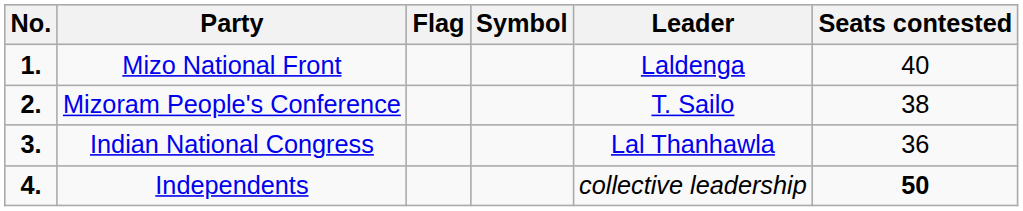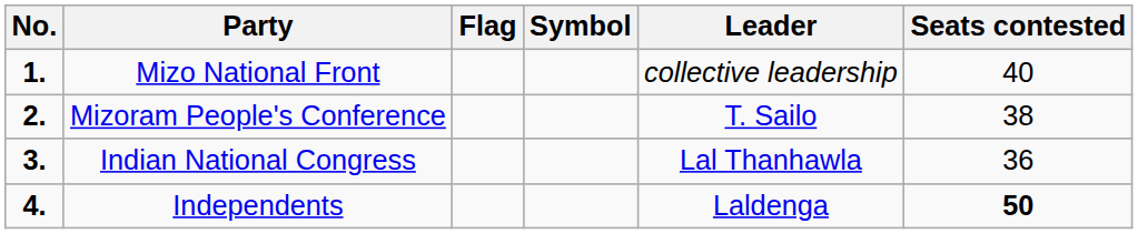Mizo National Front | Leader: Laldenga -> collective leadership
Independents | Leader: collective leadership -> Laldenga
